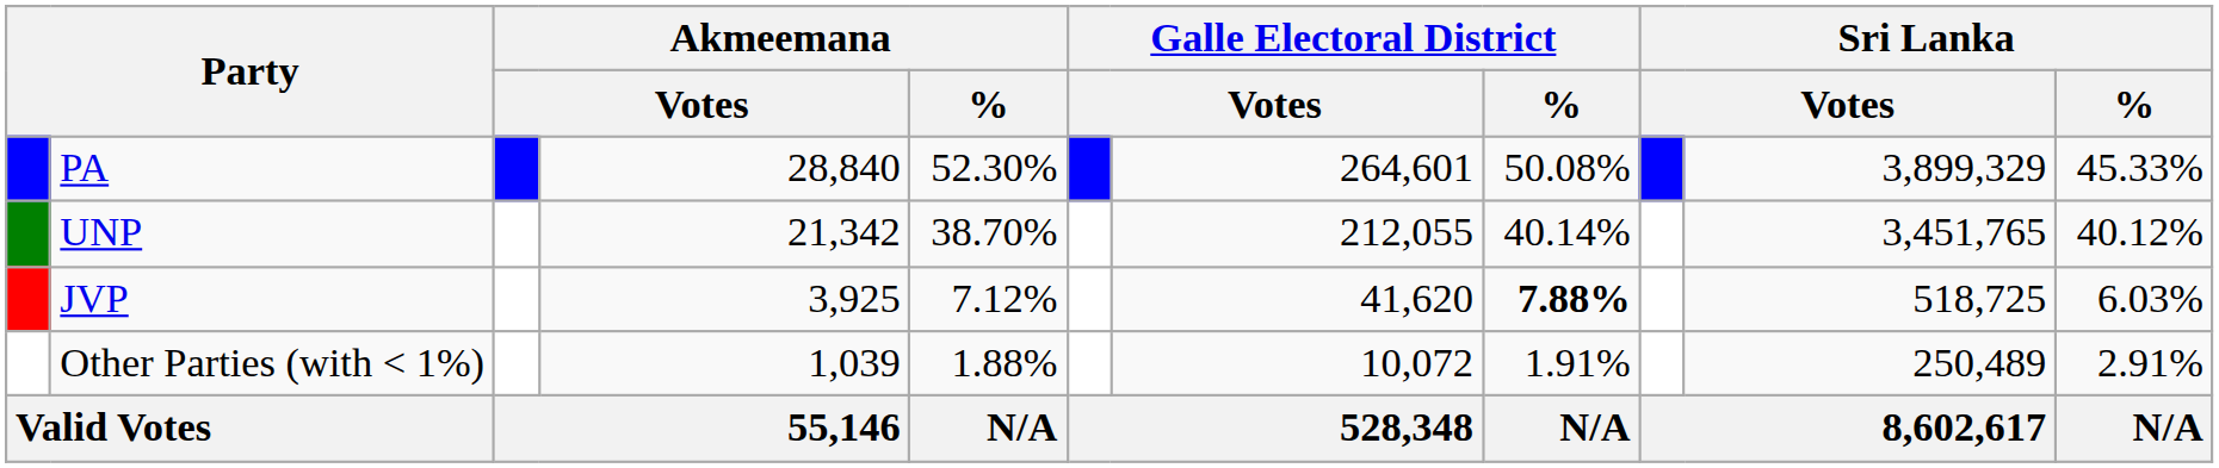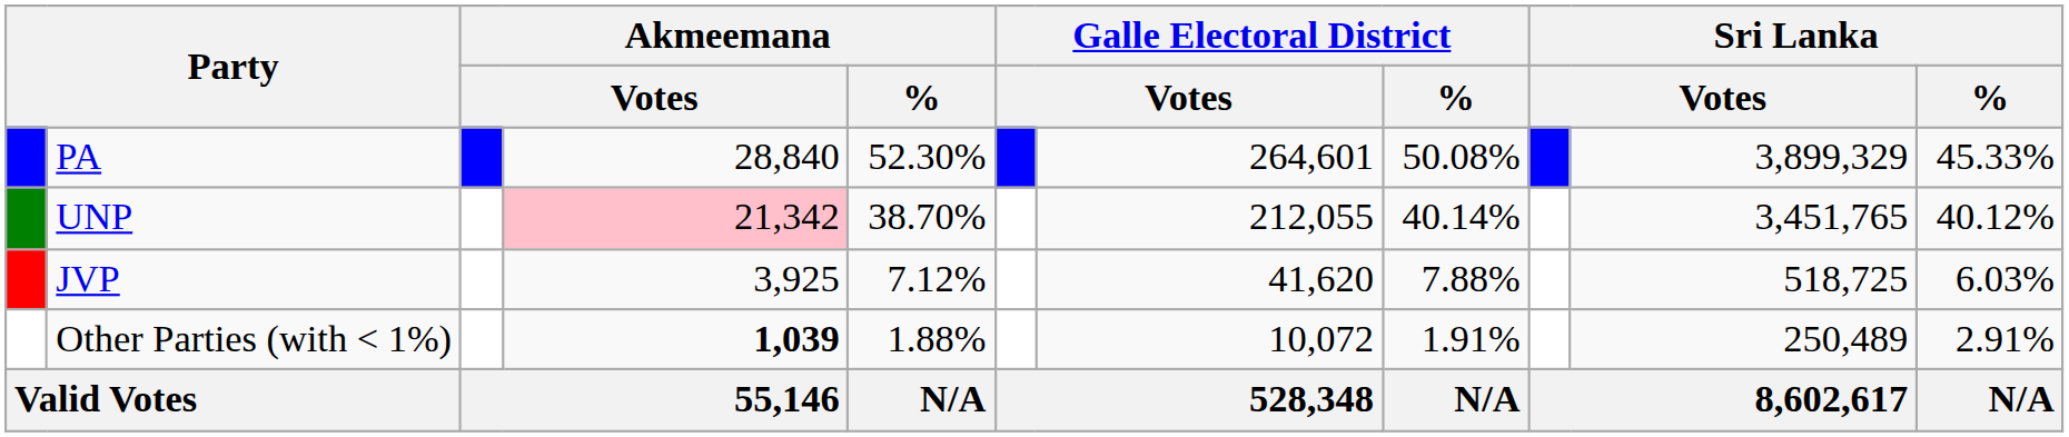UNP | column 4: no background -> pink background
JVP | Galle Electoral District / %: bold -> normal
Other Parties (with < 1%) | column 4: normal -> bold
